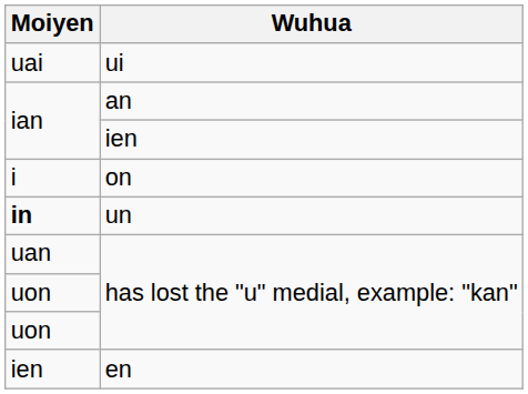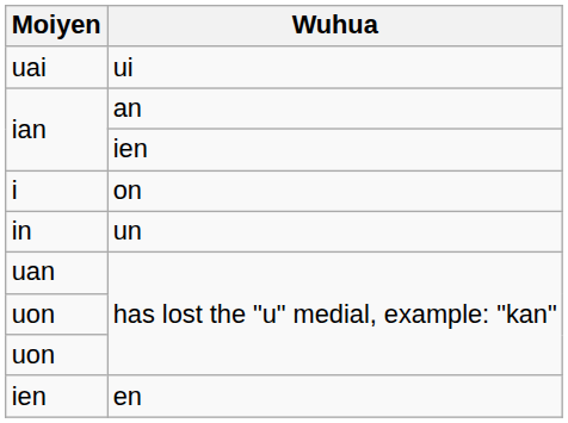row 6 | Moiyen: bold -> normal
